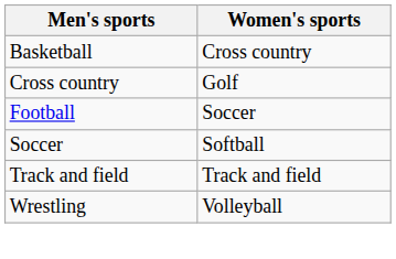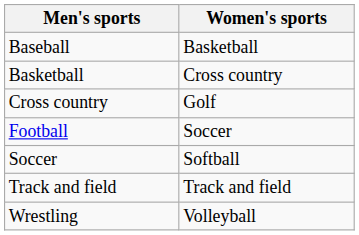+ row: Baseball | Basketball
